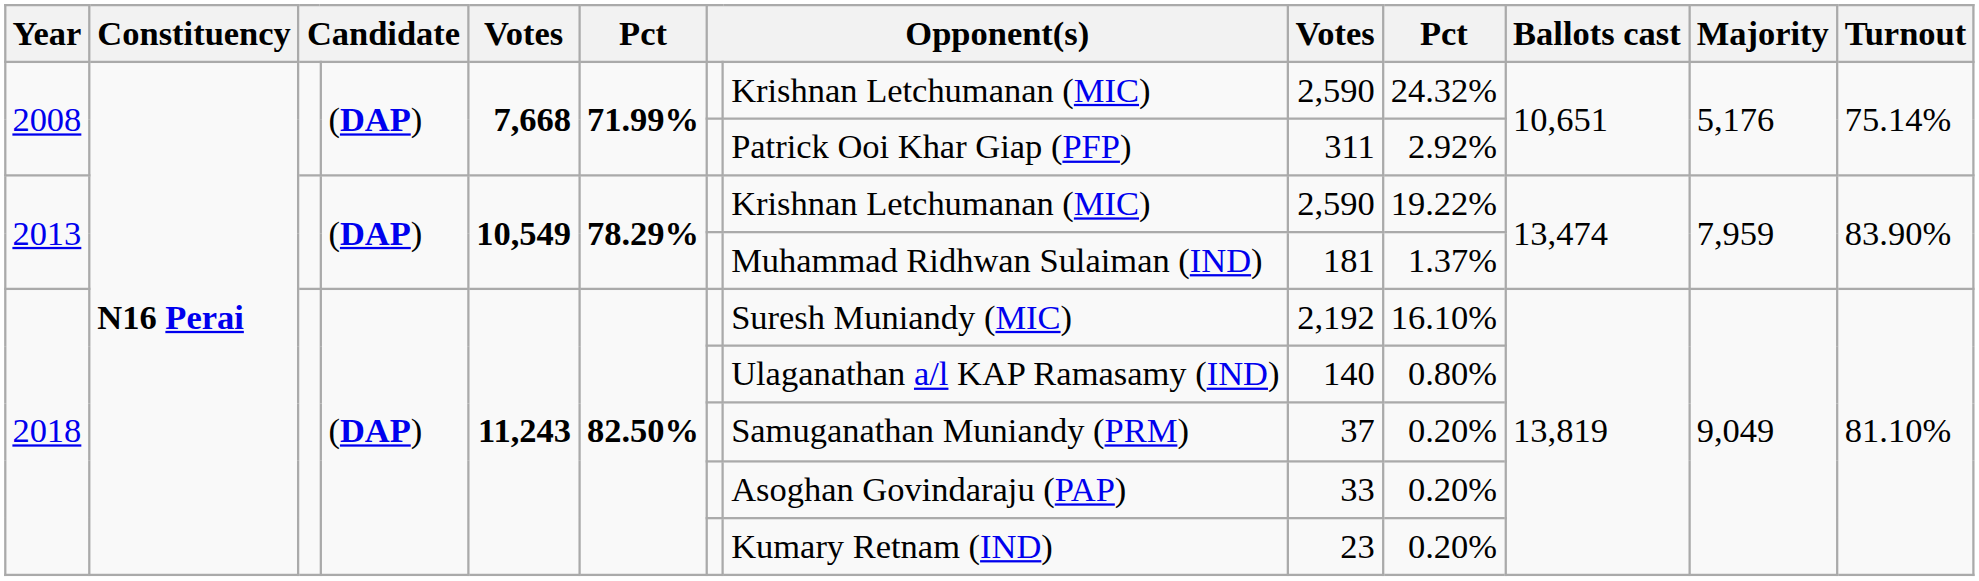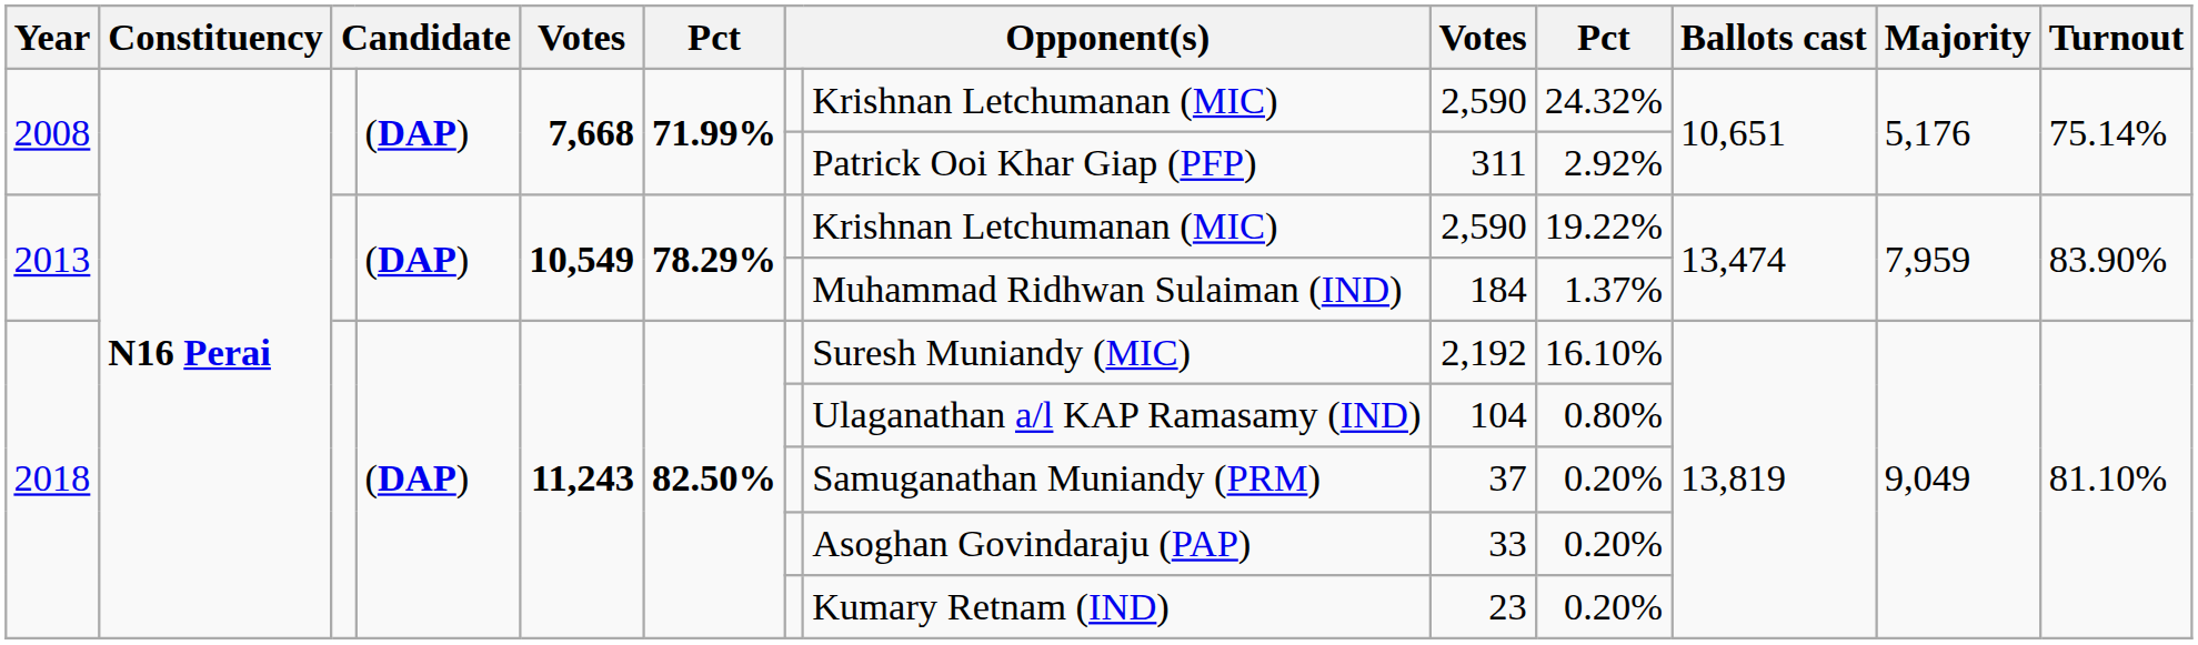row 5 | column 9: 181 -> 184
row 7 | column 9: 140 -> 104
